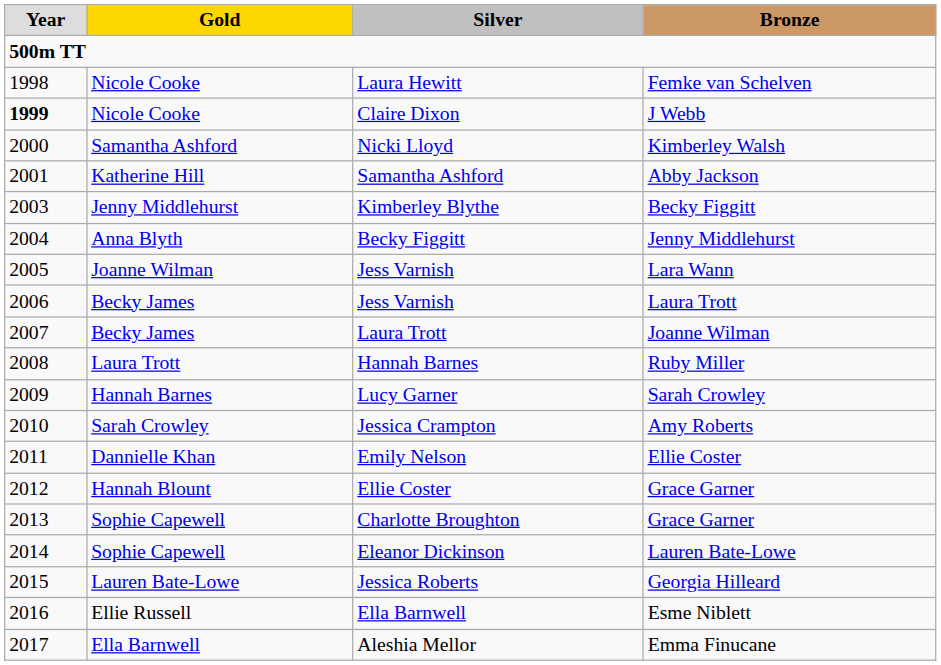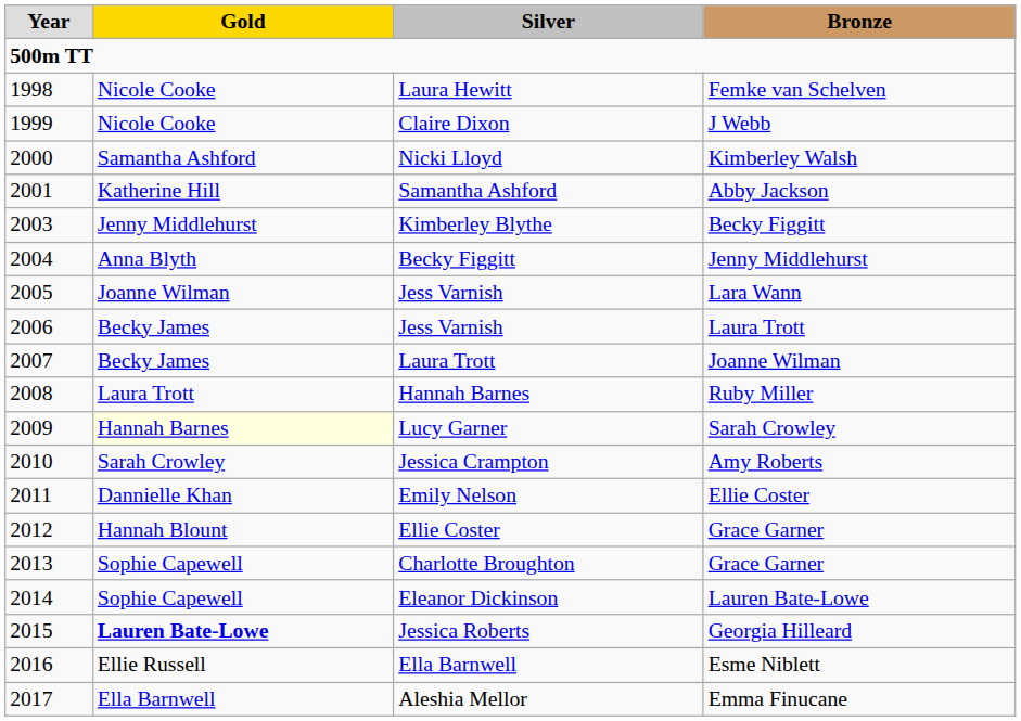Claire Dixon | column 1: bold -> normal
Lucy Garner | column 2: no background -> lightyellow background
Jessica Roberts | column 2: normal -> bold
